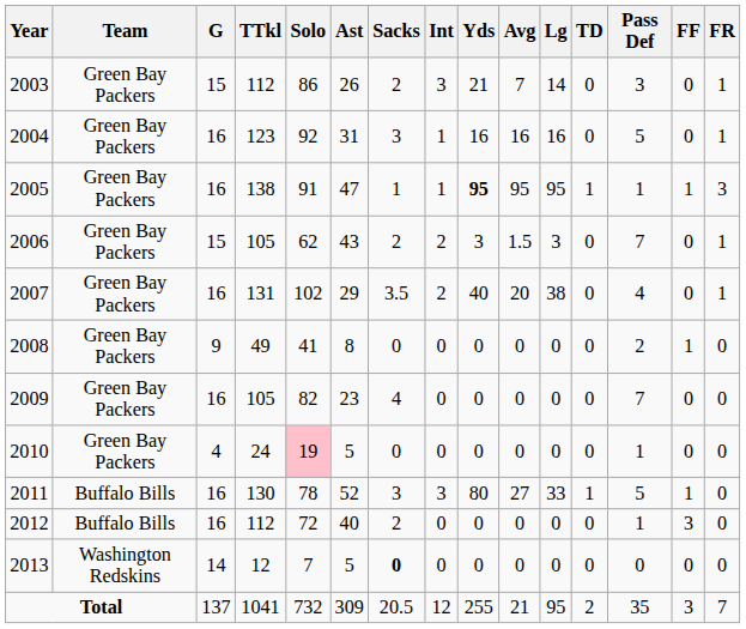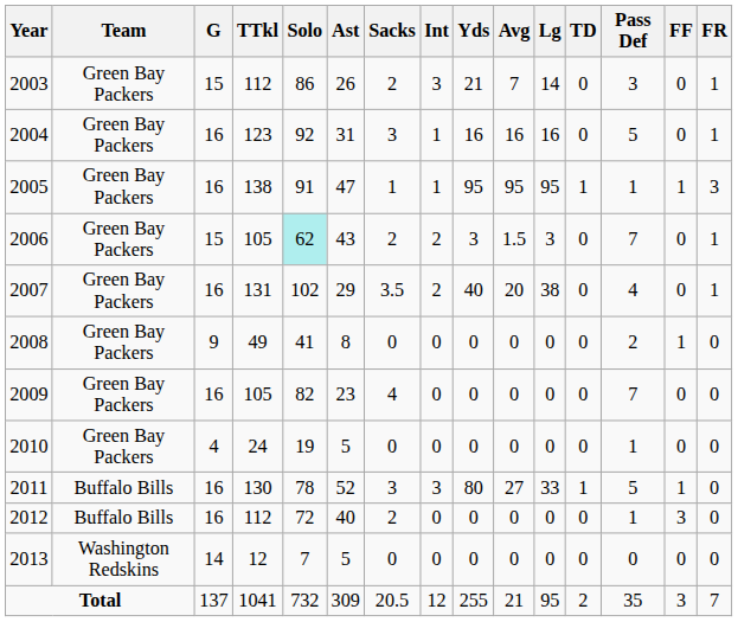2005 | Yds: bold -> normal
2006 | Solo: no background -> paleturquoise background
2010 | Solo: pink background -> no background
2013 | Sacks: bold -> normal
